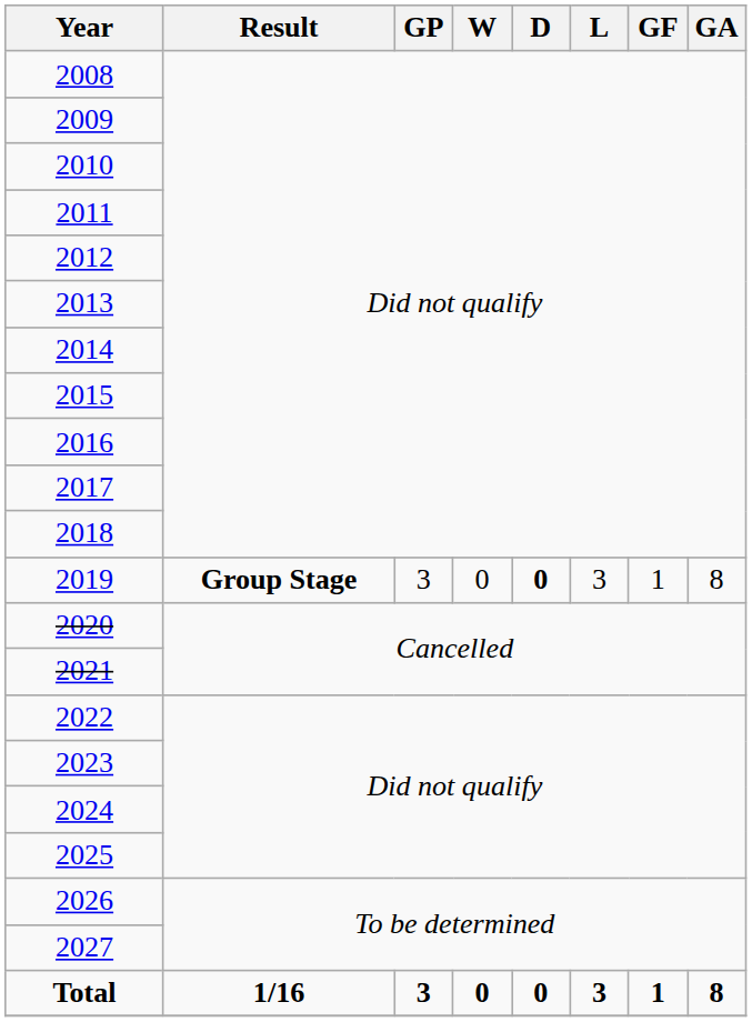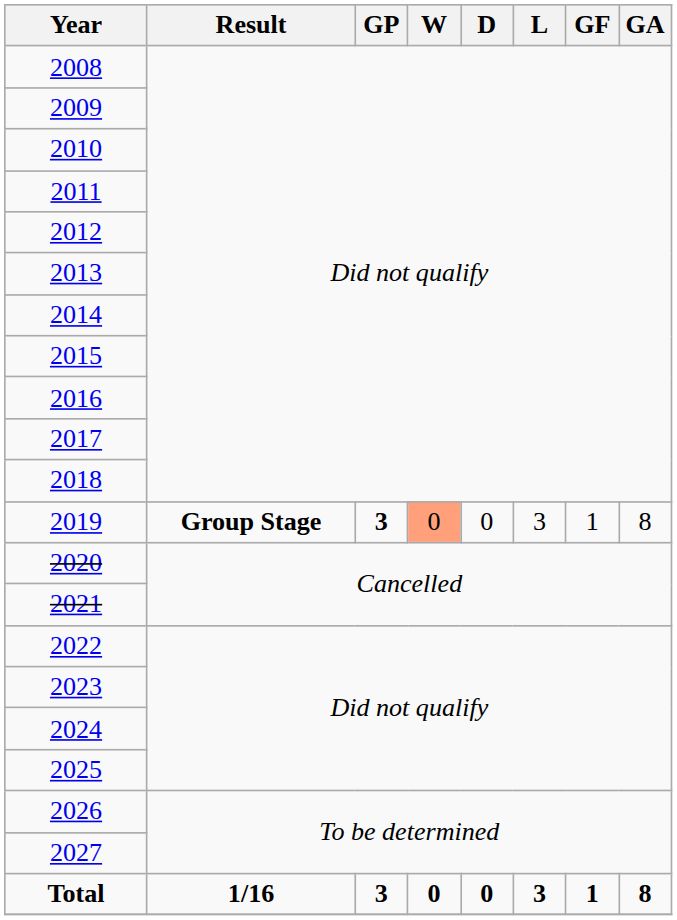2019 | GP: normal -> bold
2019 | W: no background -> lightsalmon background
2019 | D: bold -> normal
